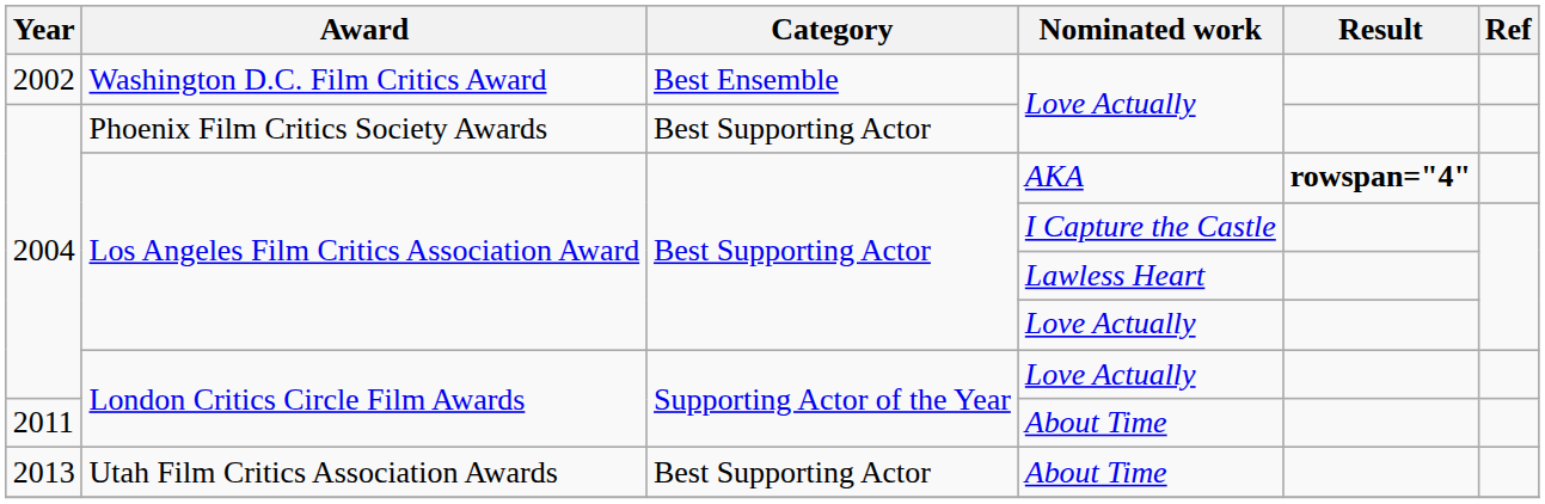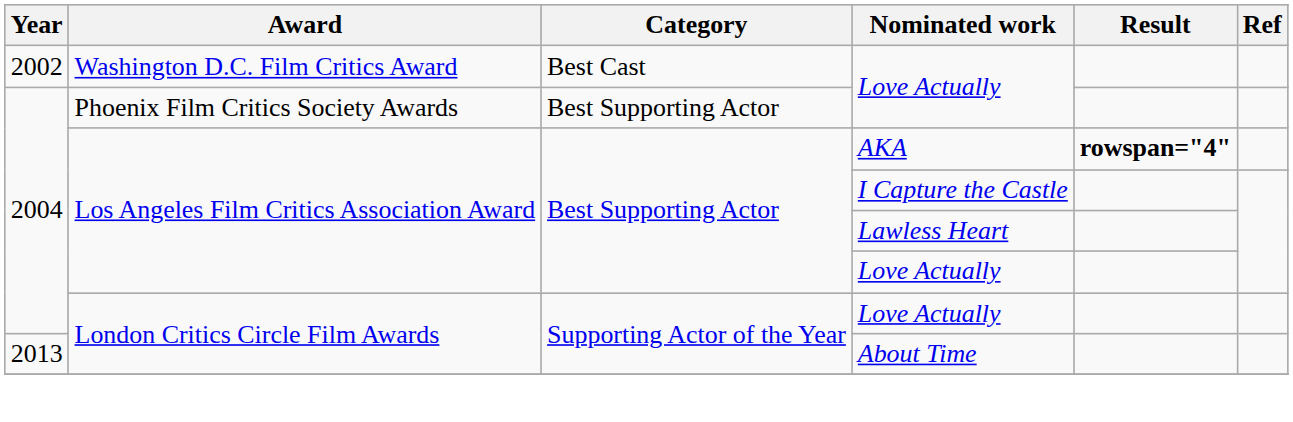Washington D.C. Film Critics Award | Category: Best Ensemble -> Best Cast
London Critics Circle Film Awards / About Time | Year: 2011 -> 2013
- row: 2013 | Utah Film Critics Association Awards | Best Supporting Actor | About Time
